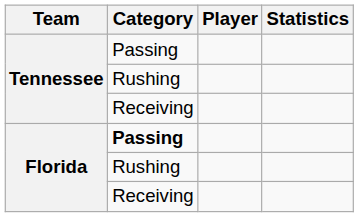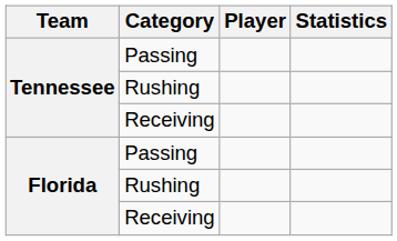Florida / Passing | Category: bold -> normal
